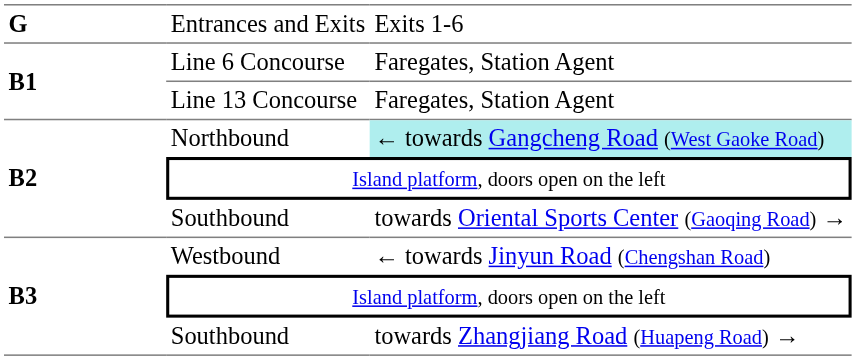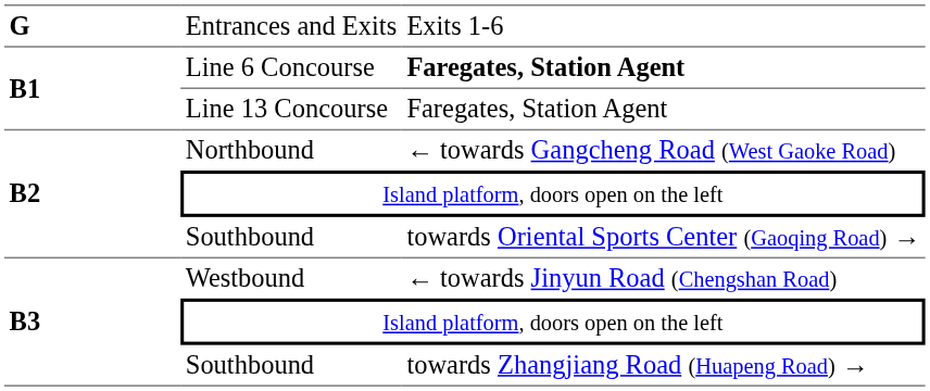Line 6 Concourse | column 3: normal -> bold
Northbound | column 3: paleturquoise background -> no background
